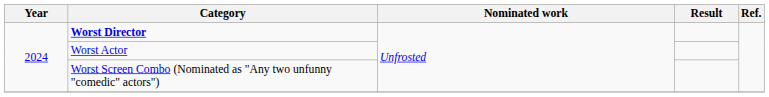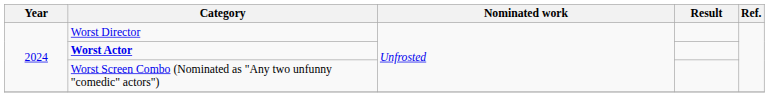Worst Director | Category: bold -> normal
Worst Actor | Category: normal -> bold
